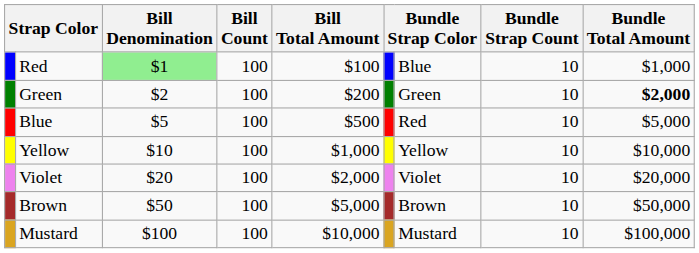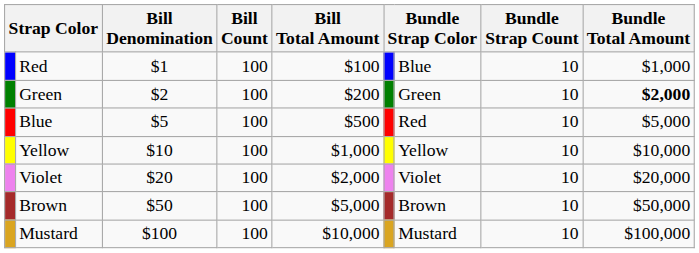row 2 | Bill Denomination: lightgreen background -> no background
